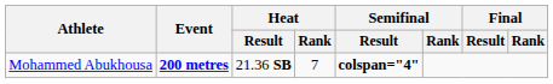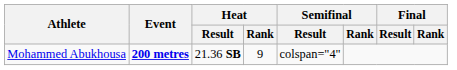Mohammed Abukhousa | Heat / Rank: 7 -> 9
Mohammed Abukhousa | Semifinal / Result: bold -> normal
